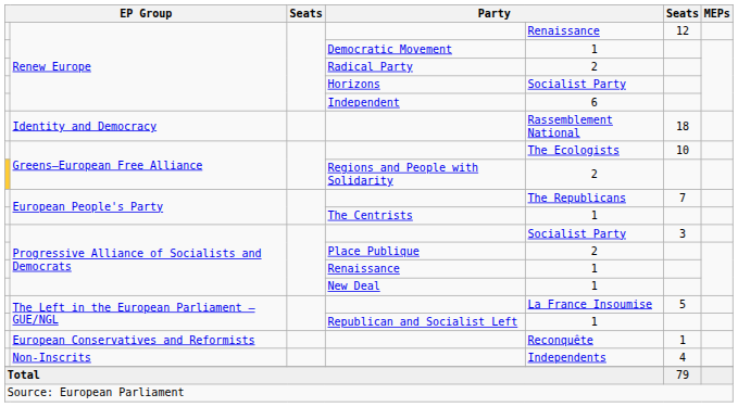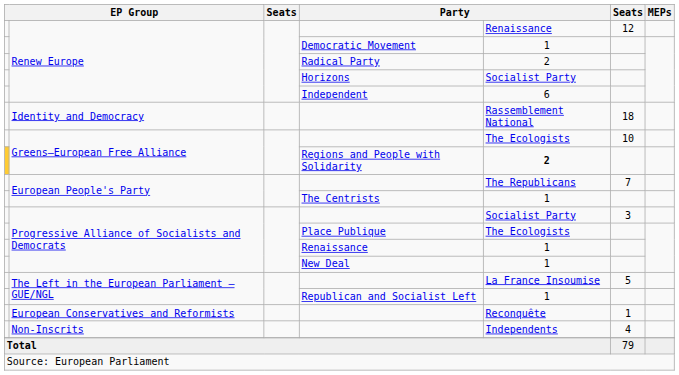Regions and People with Solidarity | column 5: normal -> bold
Place Publique | column 5: 2 -> The Ecologists
